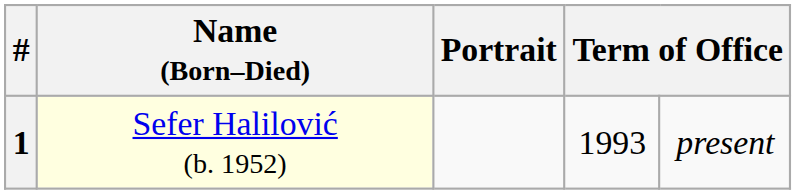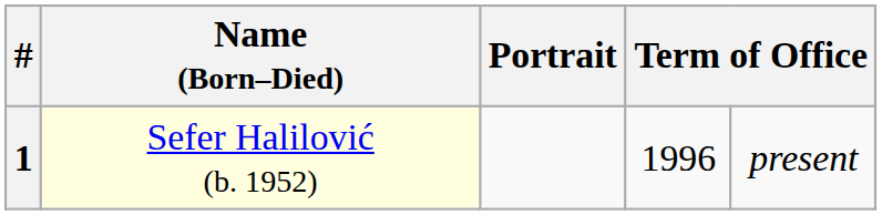1 | column 4: 1993 -> 1996
